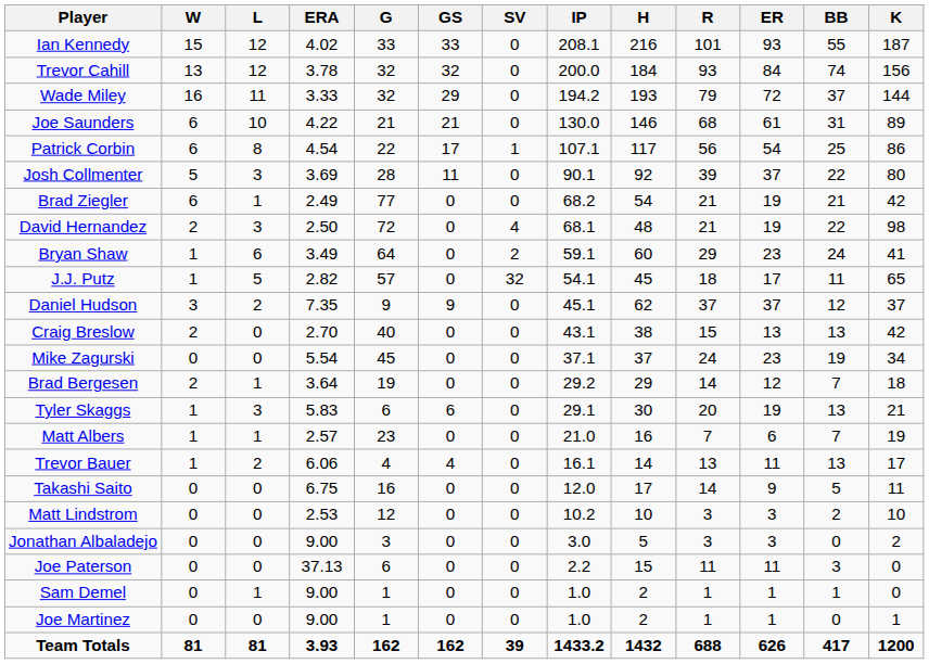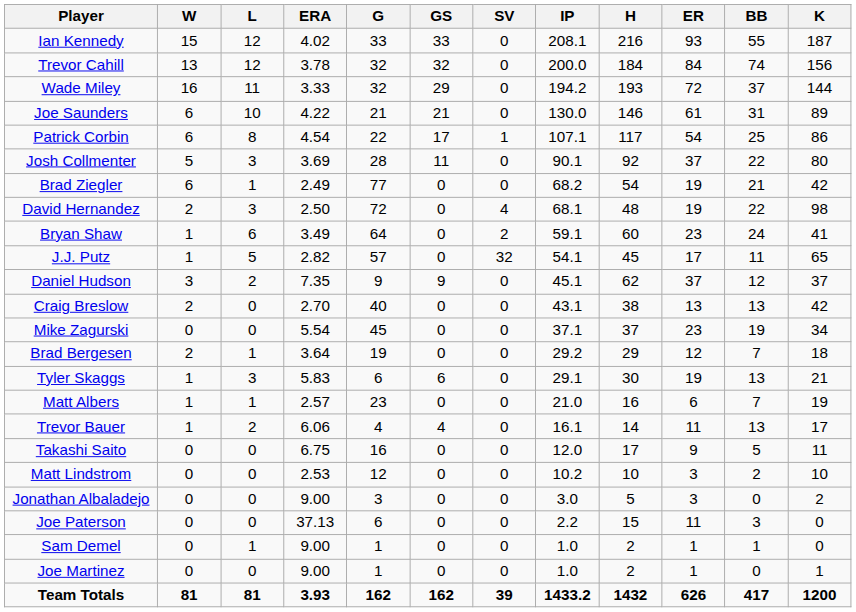- column: R | 101 | 93 | 79 | 68 | 56 | 39 | 21 | 21 | 29 | 18 | 37 | 15 | 24 | 14 | 20 | 7 | 13 | 14 | 3 | 3 | 11 | 1 | 1 | 688
